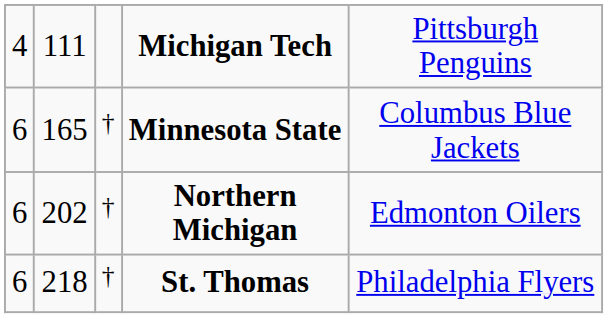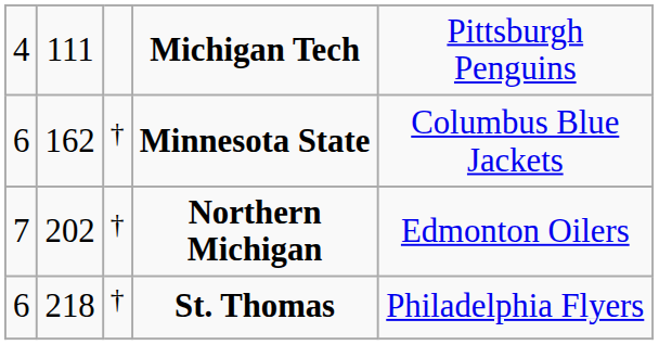Minnesota State | column 2: 165 -> 162
Northern Michigan | column 1: 6 -> 7
